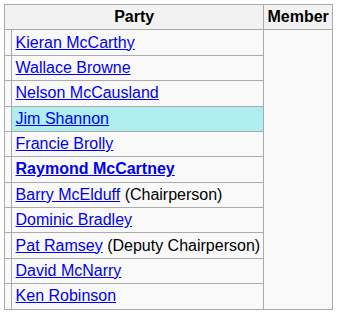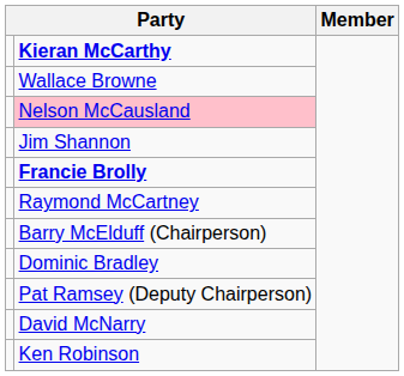Kieran McCarthy | column 2: normal -> bold
Nelson McCausland | column 2: no background -> pink background
Jim Shannon | column 2: paleturquoise background -> no background
Francie Brolly | column 2: normal -> bold
Raymond McCartney | column 2: bold -> normal
